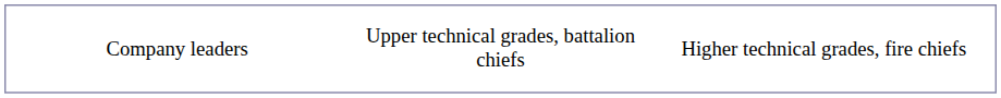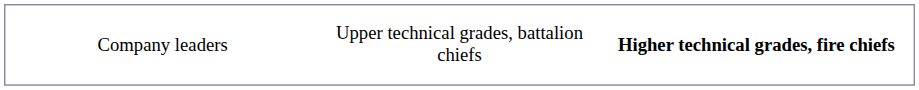Company leaders | column 3: normal -> bold
